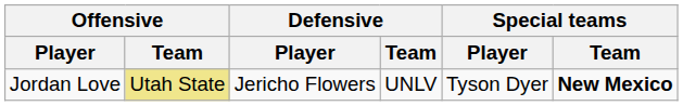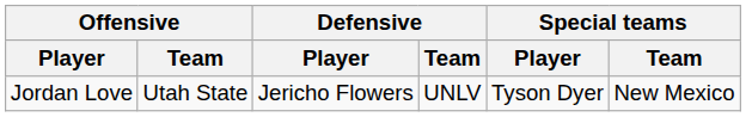Jordan Love | Offensive / Team: khaki background -> no background
Jordan Love | Special teams / Team: bold -> normal
